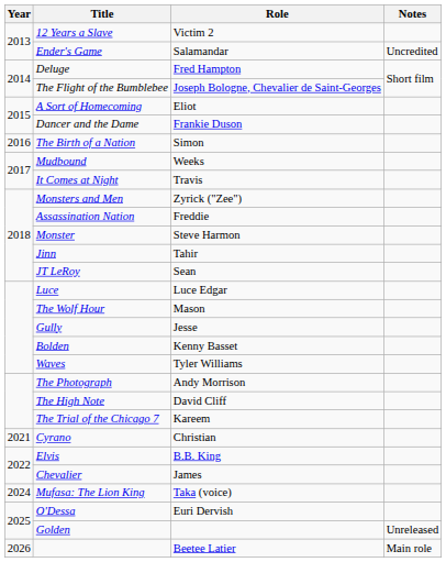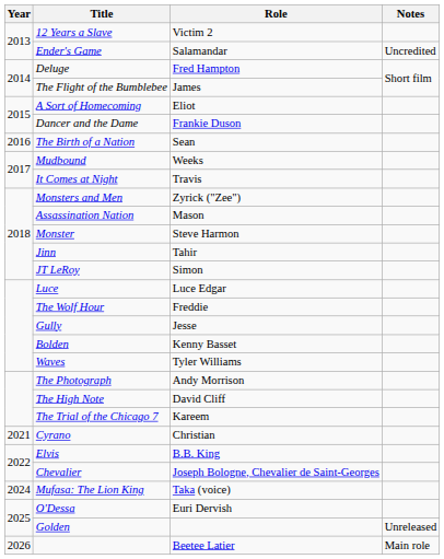The Flight of the Bumblebee | Role: Joseph Bologne, Chevalier de Saint-Georges -> James
The Birth of a Nation | Role: Simon -> Sean
Assassination Nation | Role: Freddie -> Mason
JT LeRoy | Role: Sean -> Simon
The Wolf Hour | Role: Mason -> Freddie
Chevalier | Role: James -> Joseph Bologne, Chevalier de Saint-Georges
